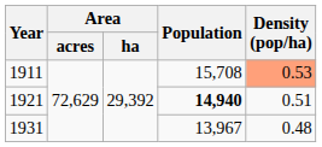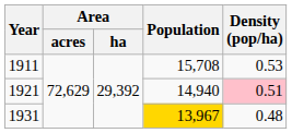1911 | Density (pop/ha): lightsalmon background -> no background
1921 | Population: bold -> normal
1921 | Density (pop/ha): no background -> pink background
1931 | Population: no background -> gold background
